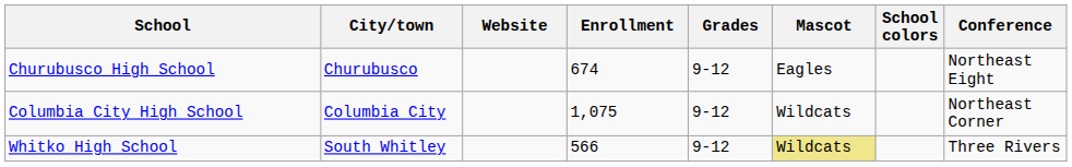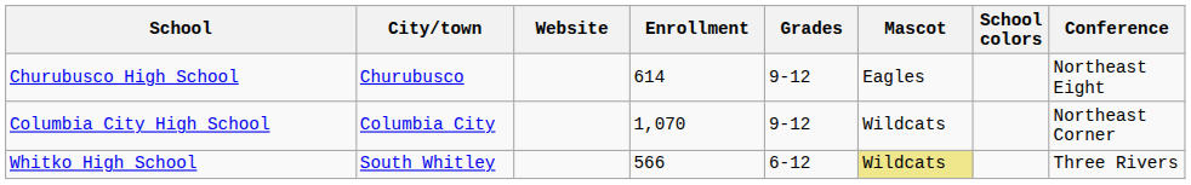Churubusco High School | Enrollment: 674 -> 614
Columbia City High School | Enrollment: 1,075 -> 1,070
Whitko High School | Grades: 9-12 -> 6-12
